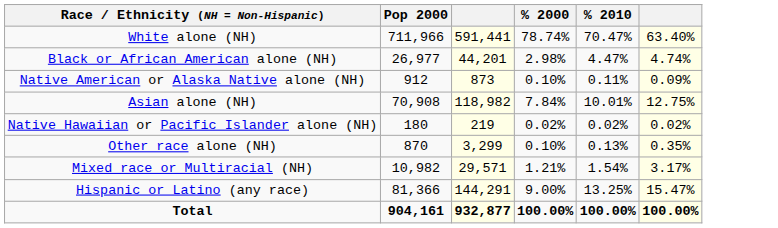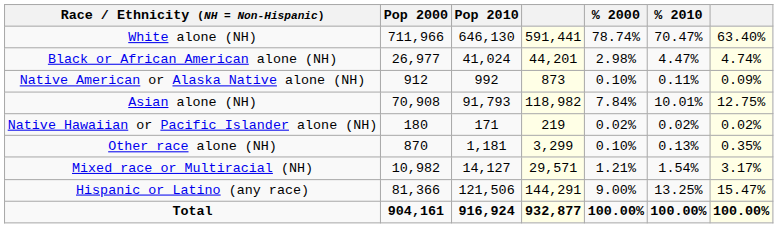+ column: Pop 2010 | 646,130 | 41,024 | 992 | 91,793 | 171 | 1,181 | 14,127 | 121,506 | 916,924
